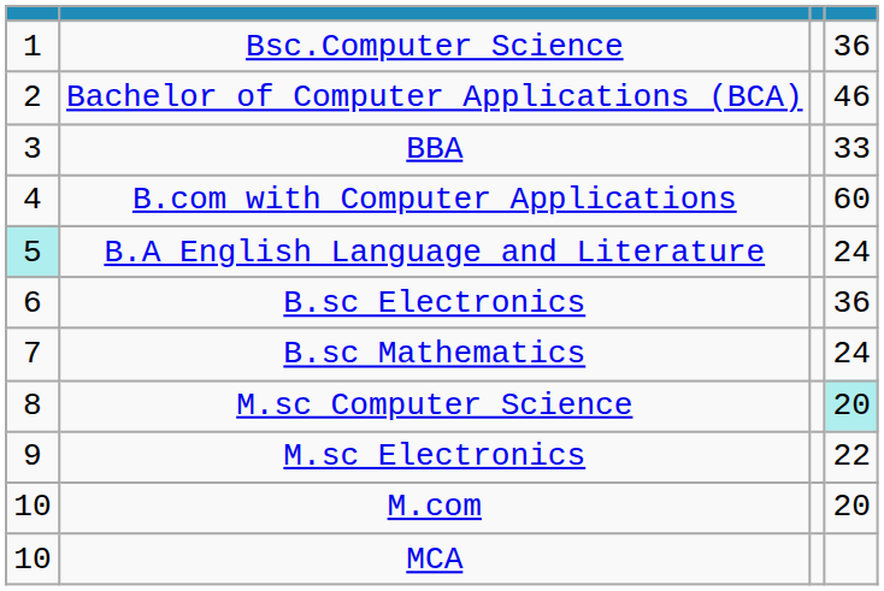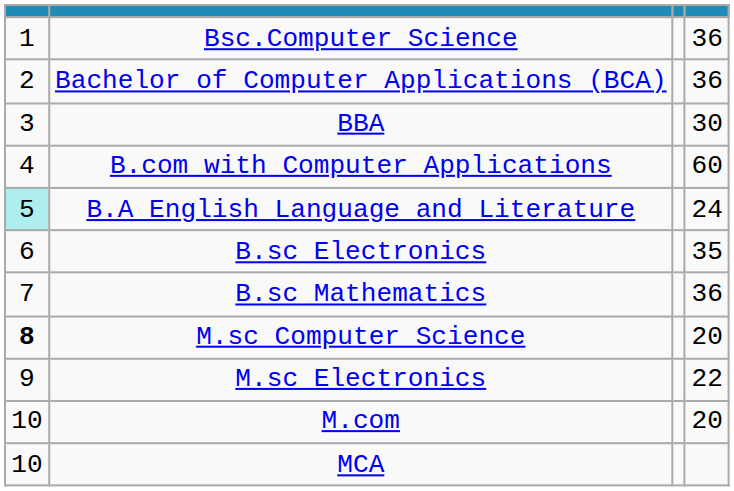Bachelor of Computer Applications (BCA) | column 4: 46 -> 36
BBA | column 4: 33 -> 30
B.sc Electronics | column 4: 36 -> 35
B.sc Mathematics | column 4: 24 -> 36
M.sc Computer Science | column 1: normal -> bold
M.sc Computer Science | column 4: paleturquoise background -> no background
